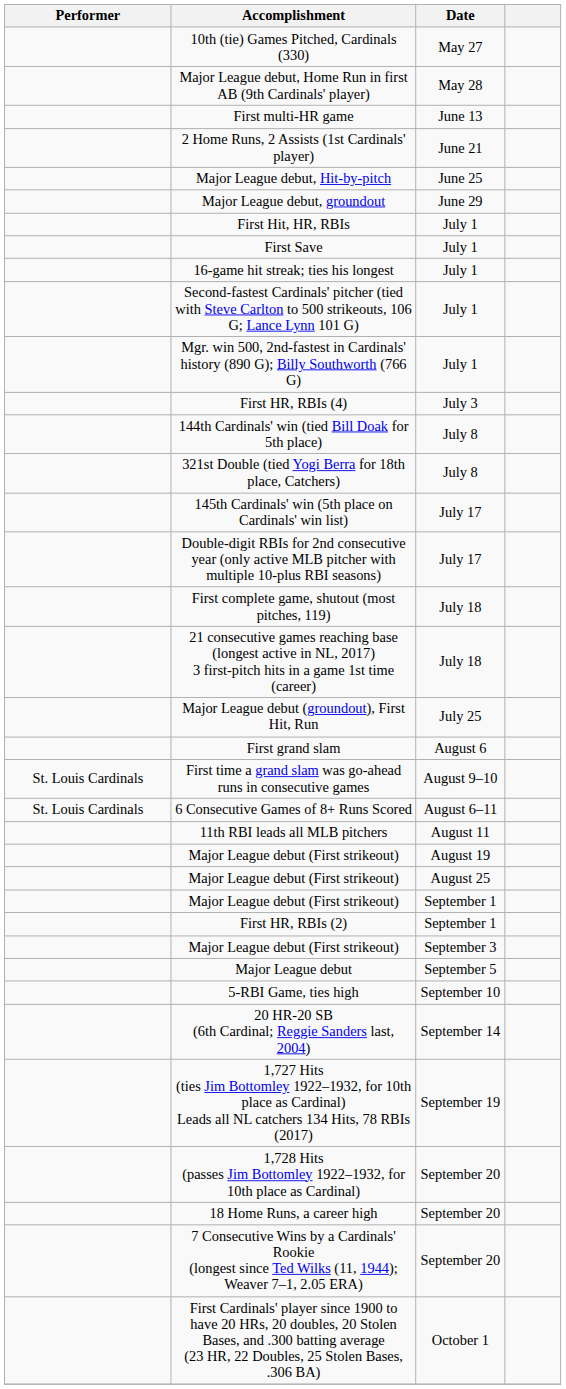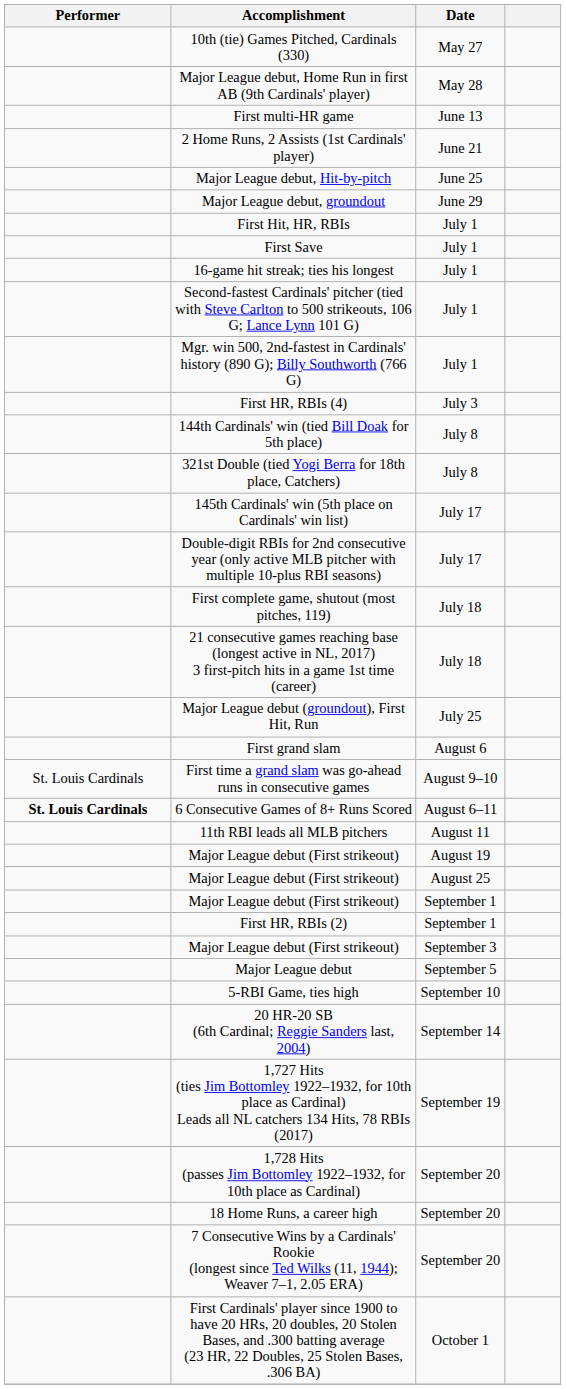6 Consecutive Games of 8+ Runs Scored | Performer: normal -> bold
